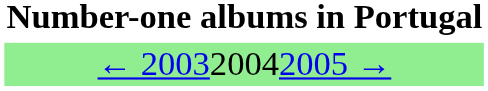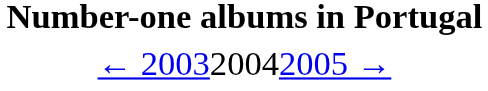row 2 | column 1: lightgreen background -> no background
